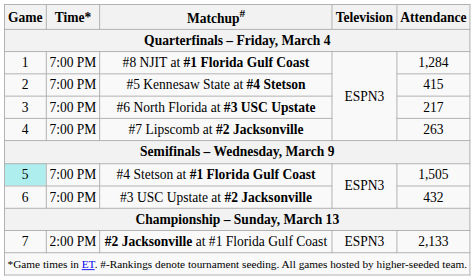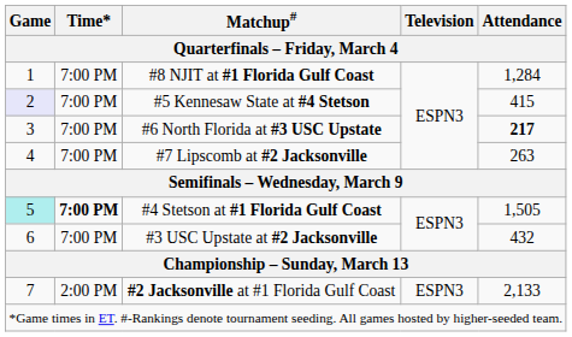#5 Kennesaw State at #4 Stetson | Game: no background -> lavender background
#6 North Florida at #3 USC Upstate | Attendance: normal -> bold
#4 Stetson at #1 Florida Gulf Coast | Time*: normal -> bold
